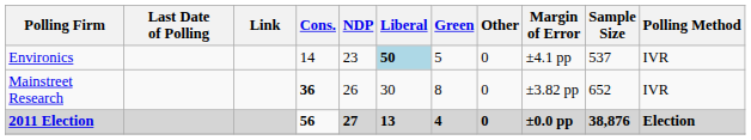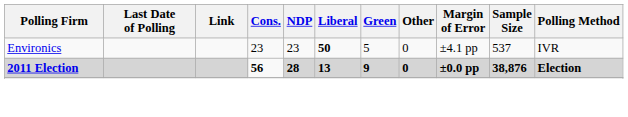Environics | Cons.: 14 -> 23
Environics | Liberal: lightblue background -> no background
- row: Mainstreet Research | 36 | 26 | 30 | 8 | 0 | ±3.82 pp | 652 | IVR
2011 Election | NDP: 27 -> 28
2011 Election | Green: 4 -> 9
